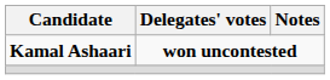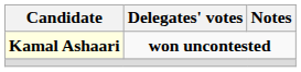Kamal Ashaari | Candidate: no background -> lightyellow background
